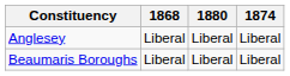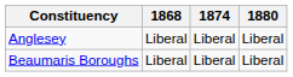columns swapped: 1874 <-> 1880
